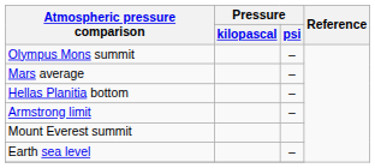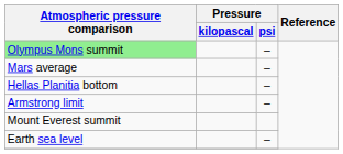Olympus Mons summit | Atmospheric pressure comparison: no background -> lightgreen background
